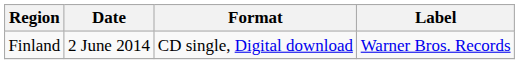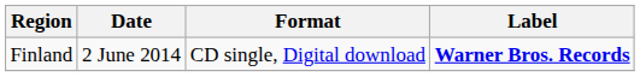Finland | Label: normal -> bold
